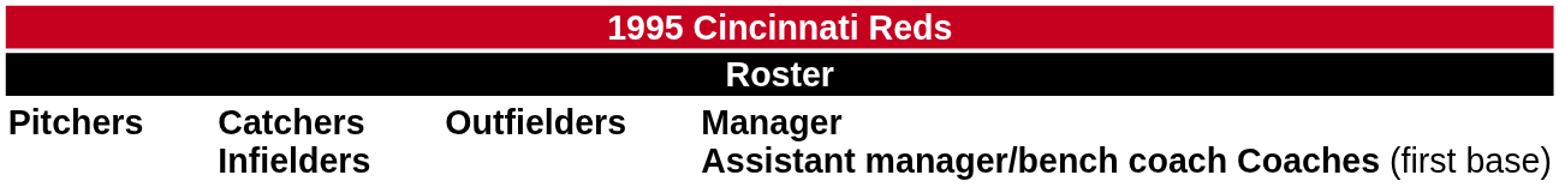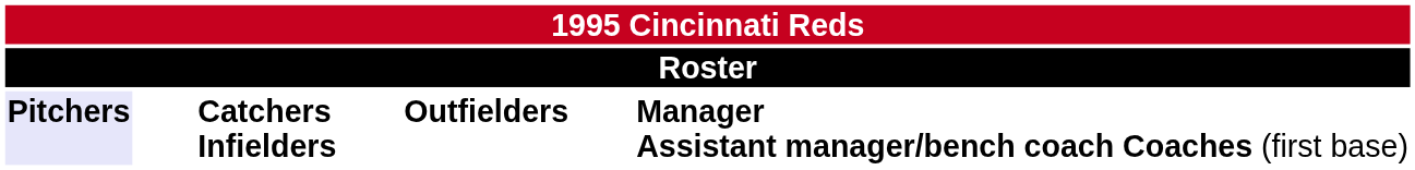Pitchers | column 1: no background -> lavender background
